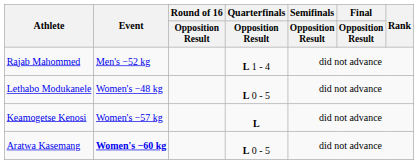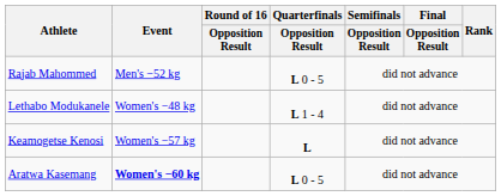Rajab Mahommed | Quarterfinals / Opposition Result: L 1 - 4 -> L 0 - 5
Lethabo Modukanele | Quarterfinals / Opposition Result: L 0 - 5 -> L 1 - 4
